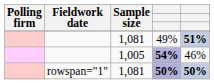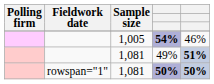rows swapped: 54% <-> 49%
